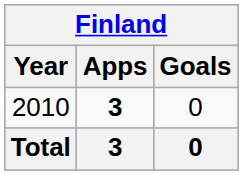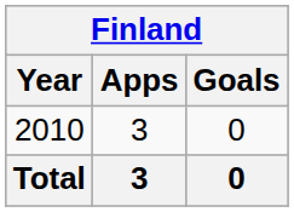2010 | Apps: bold -> normal
